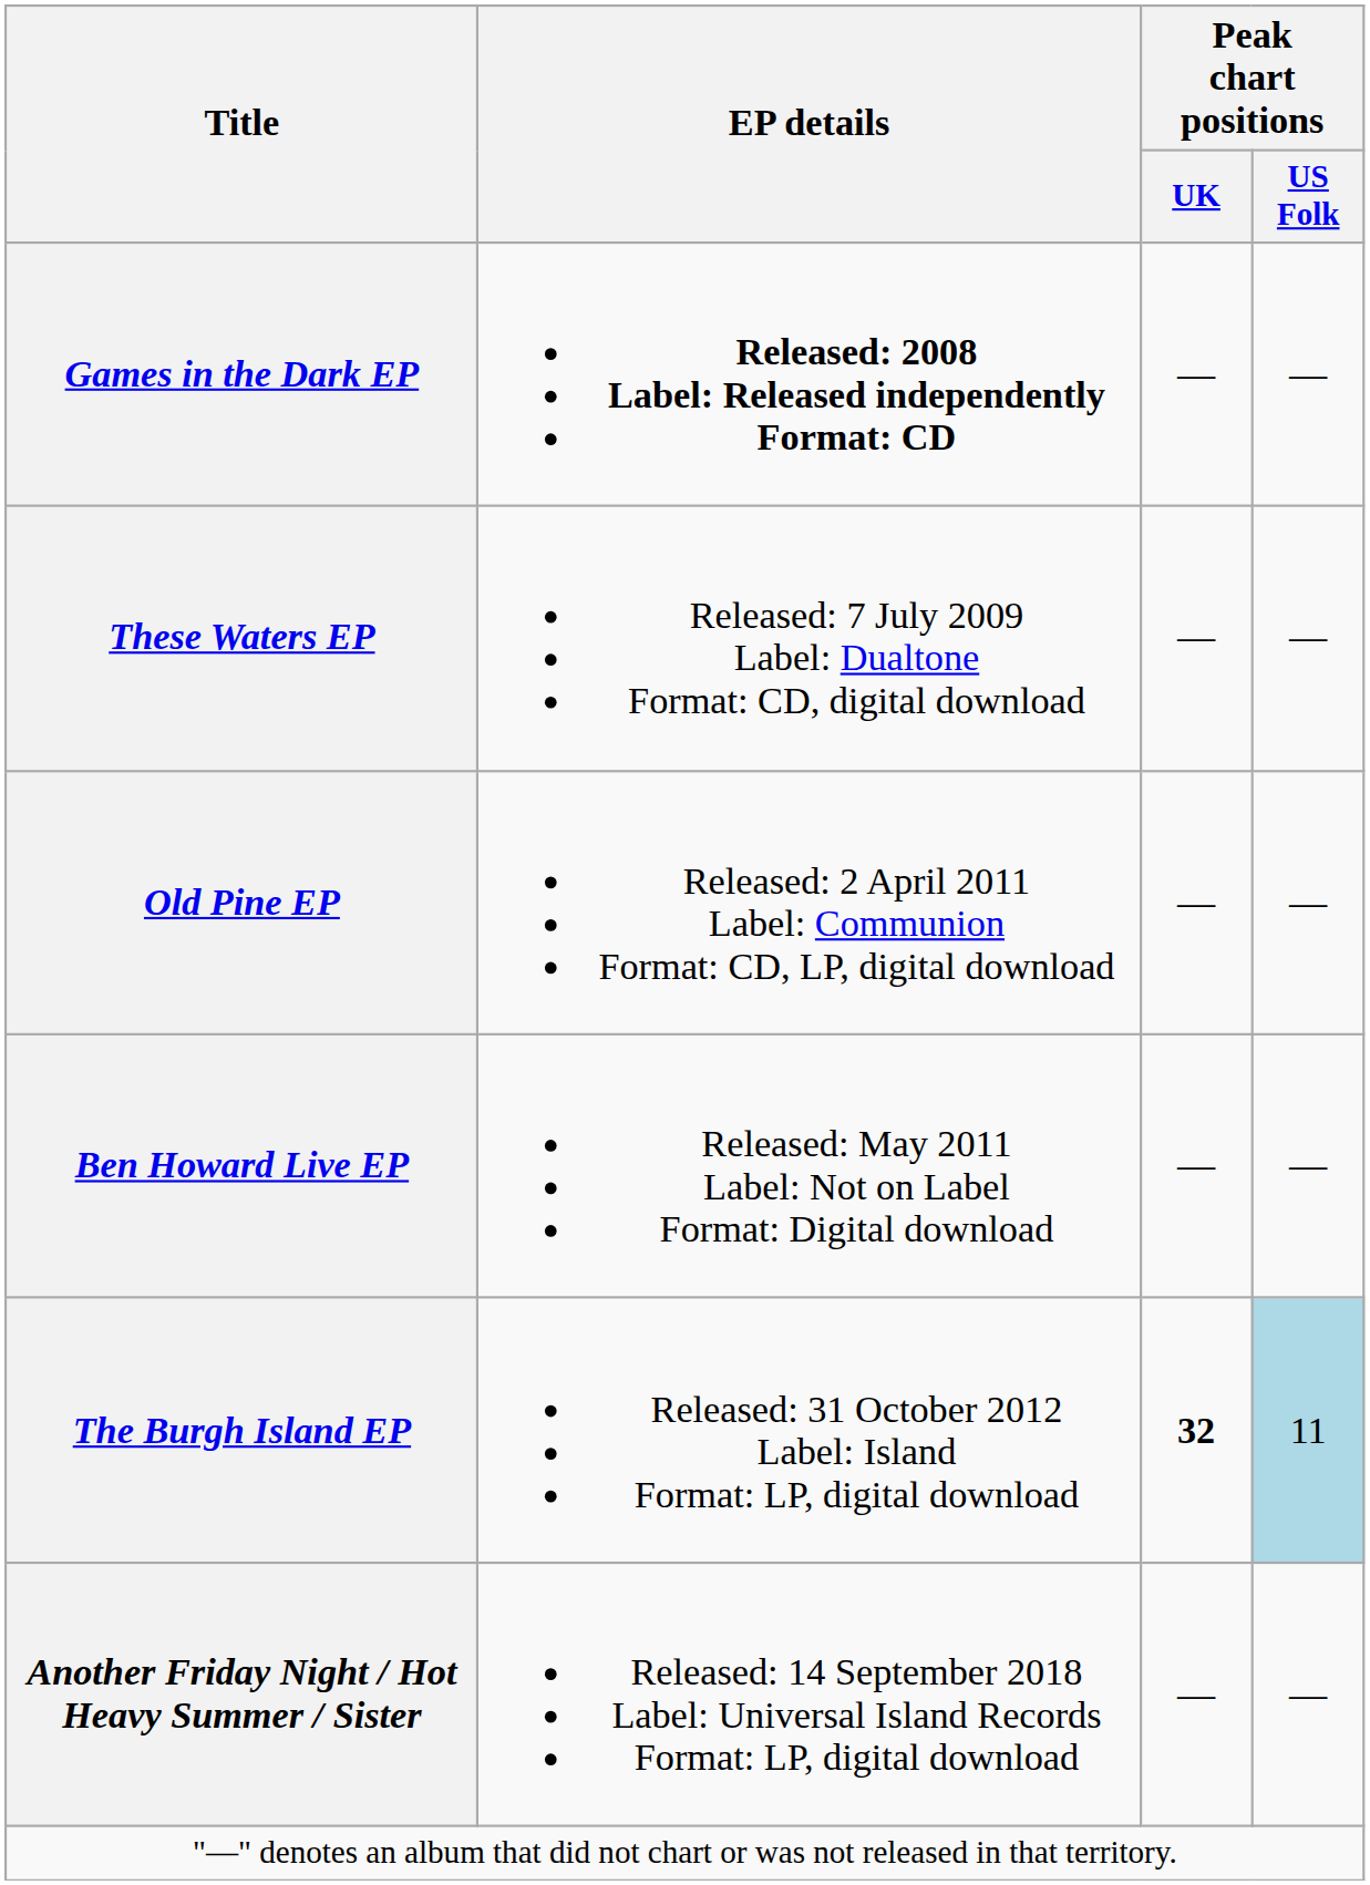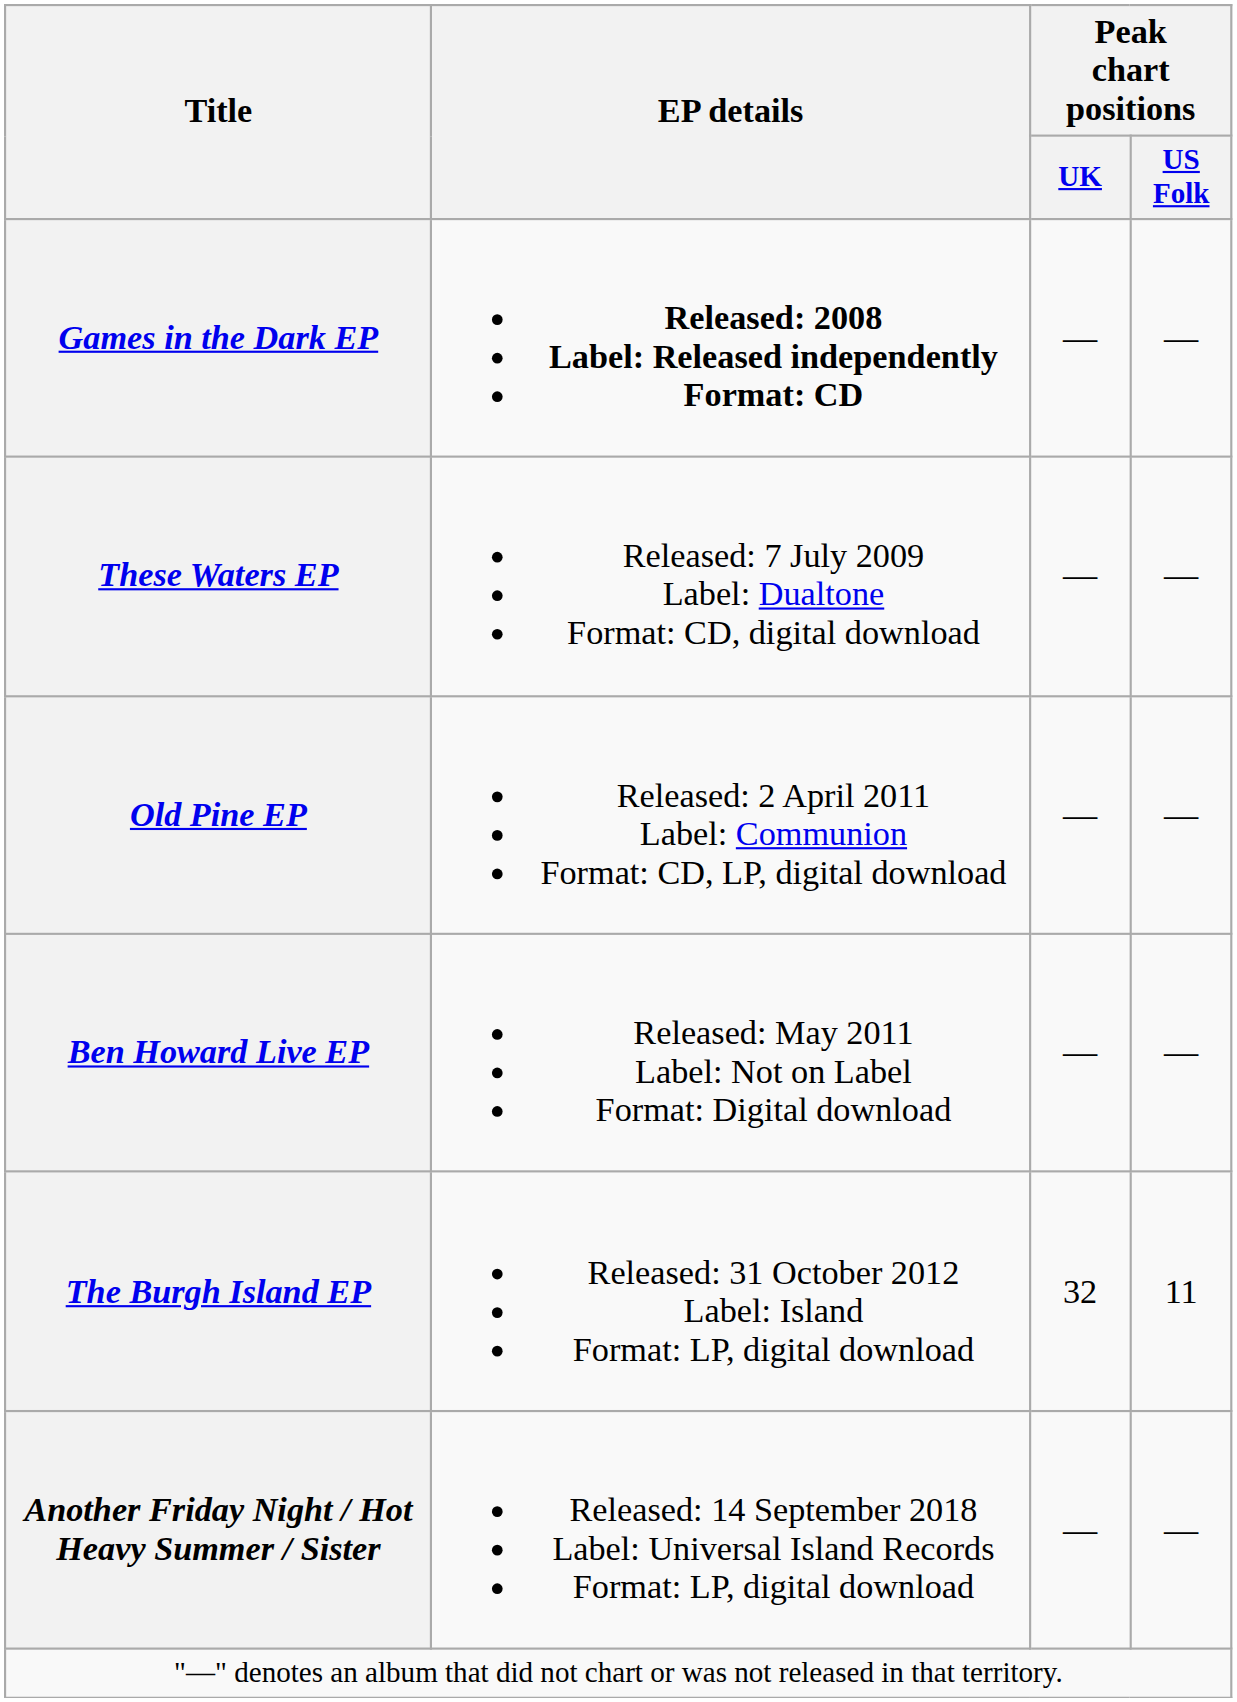The Burgh Island EP | Peak chart positions / UK: bold -> normal
The Burgh Island EP | Peak chart positions / US Folk: lightblue background -> no background
